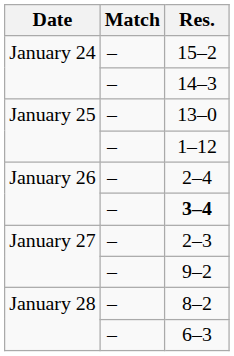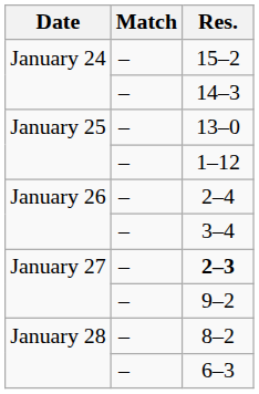3–4 | Res.: bold -> normal
2–3 | Res.: normal -> bold
